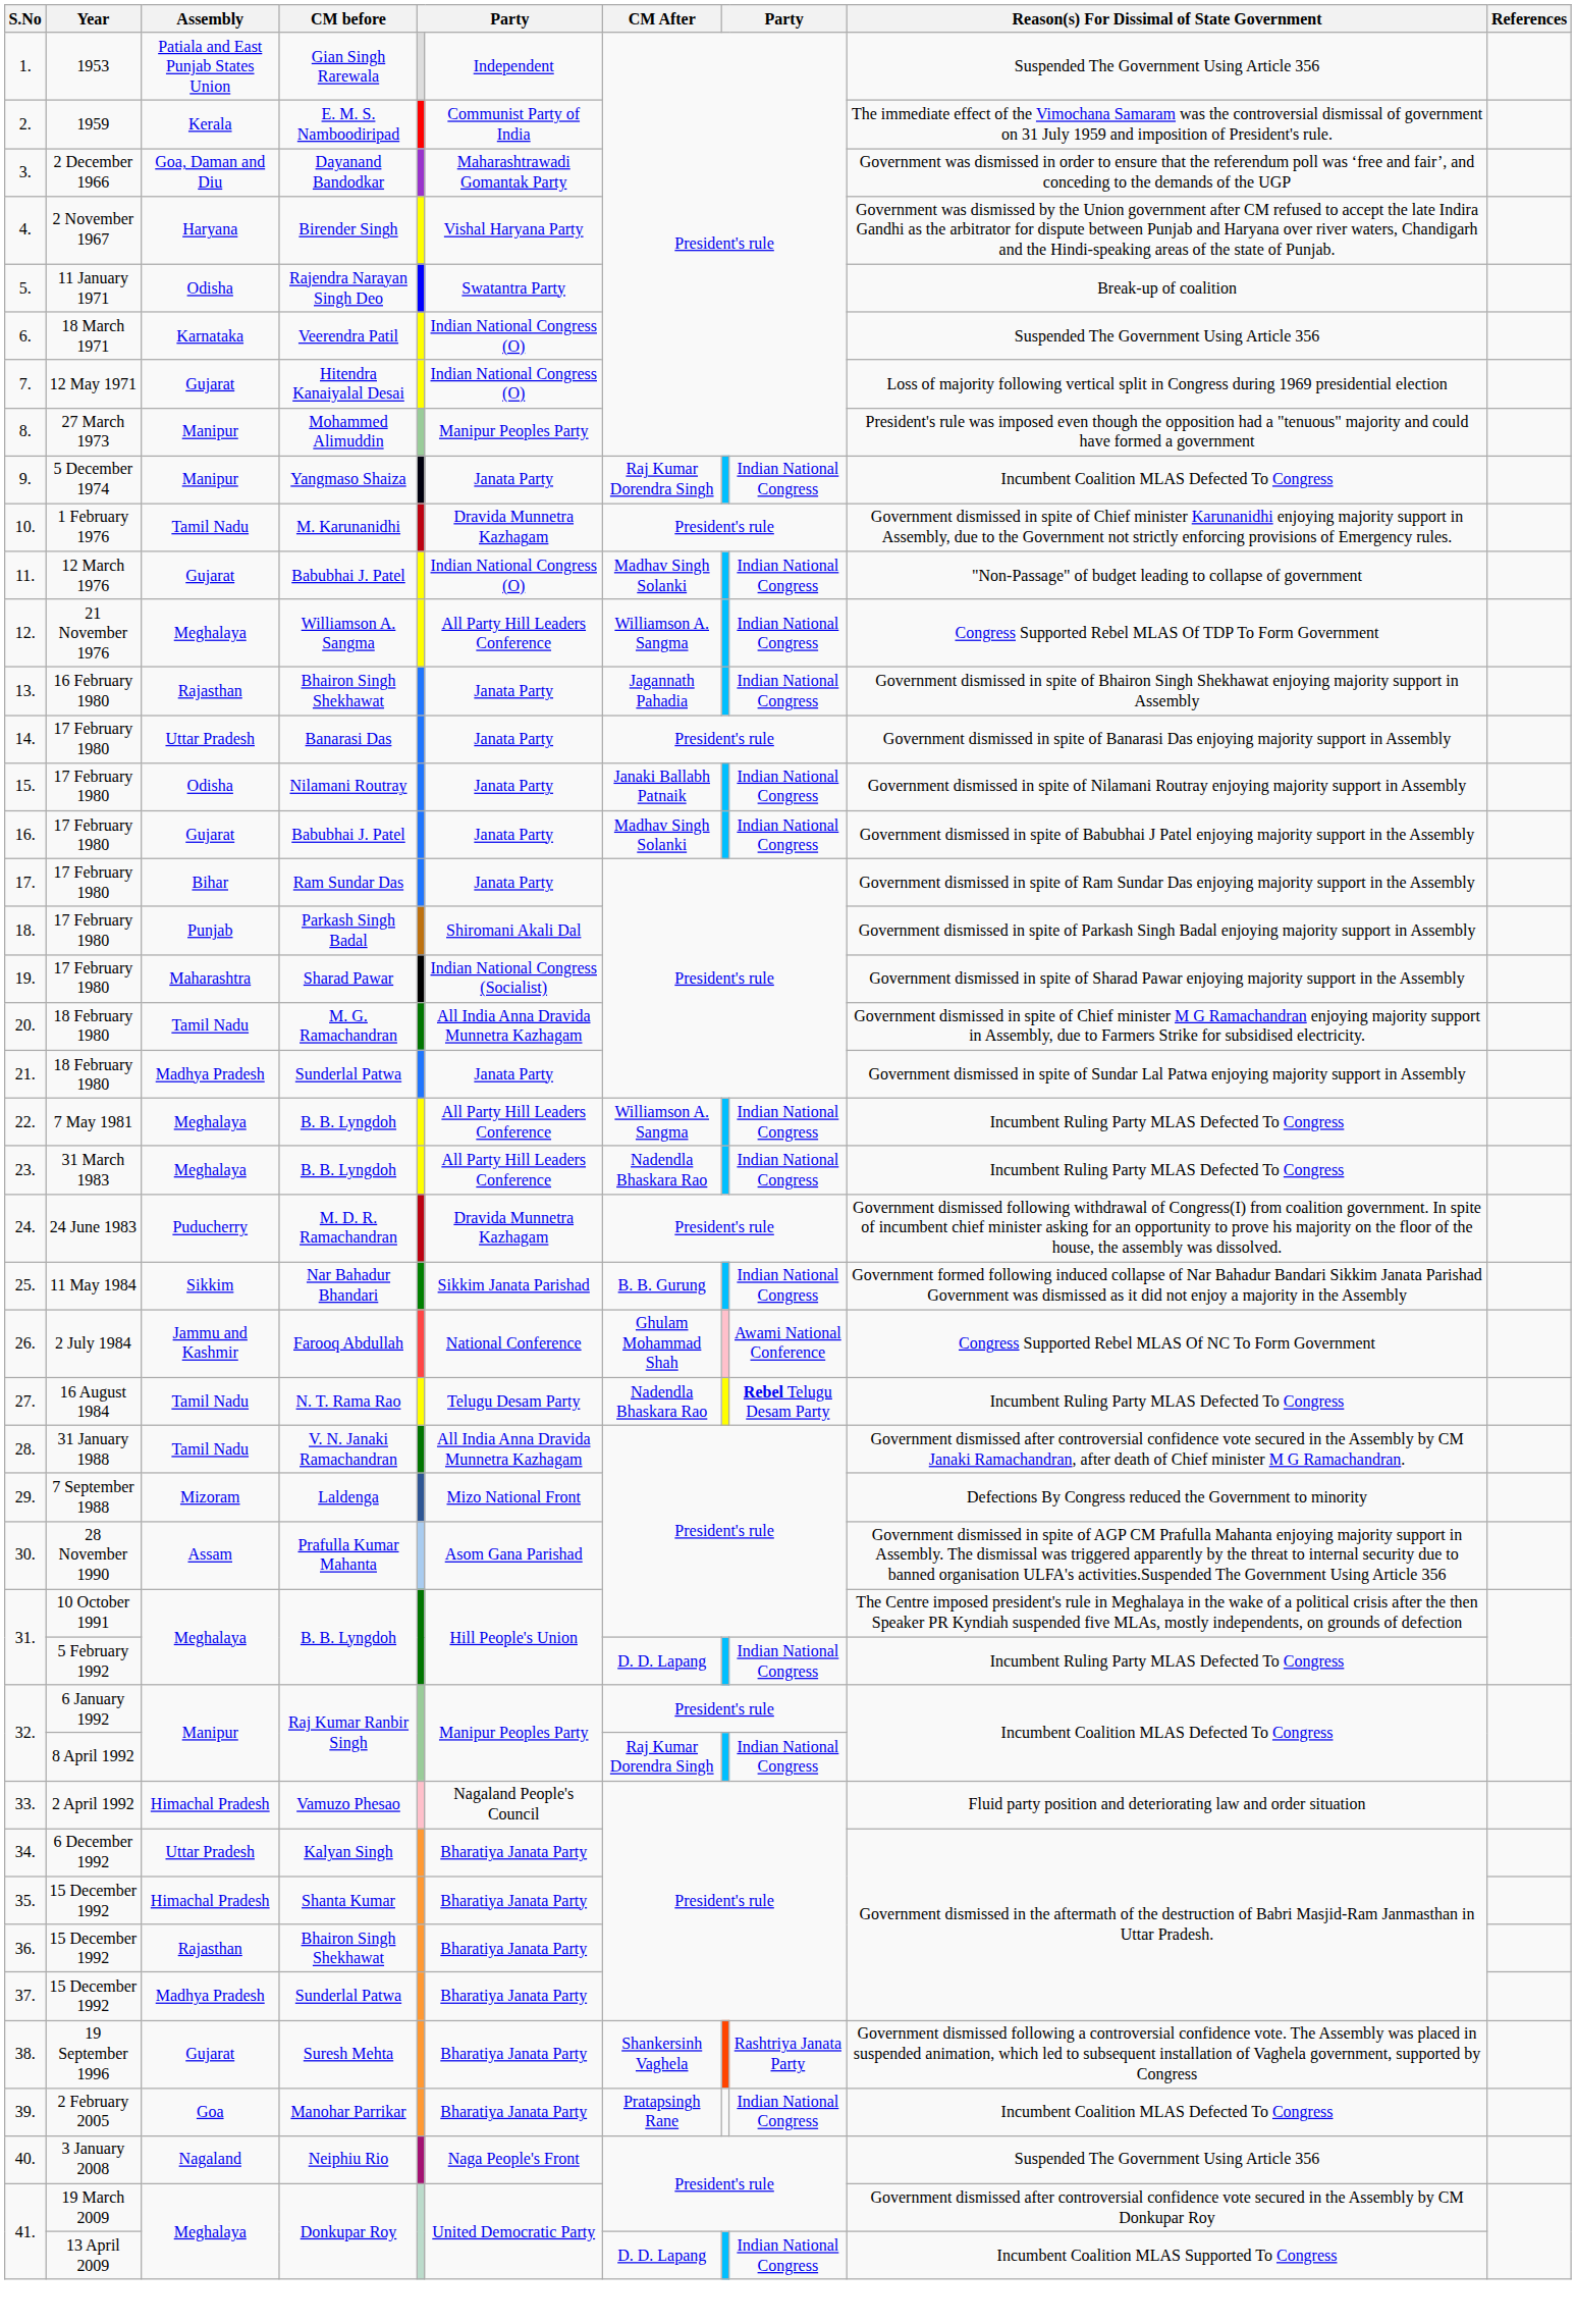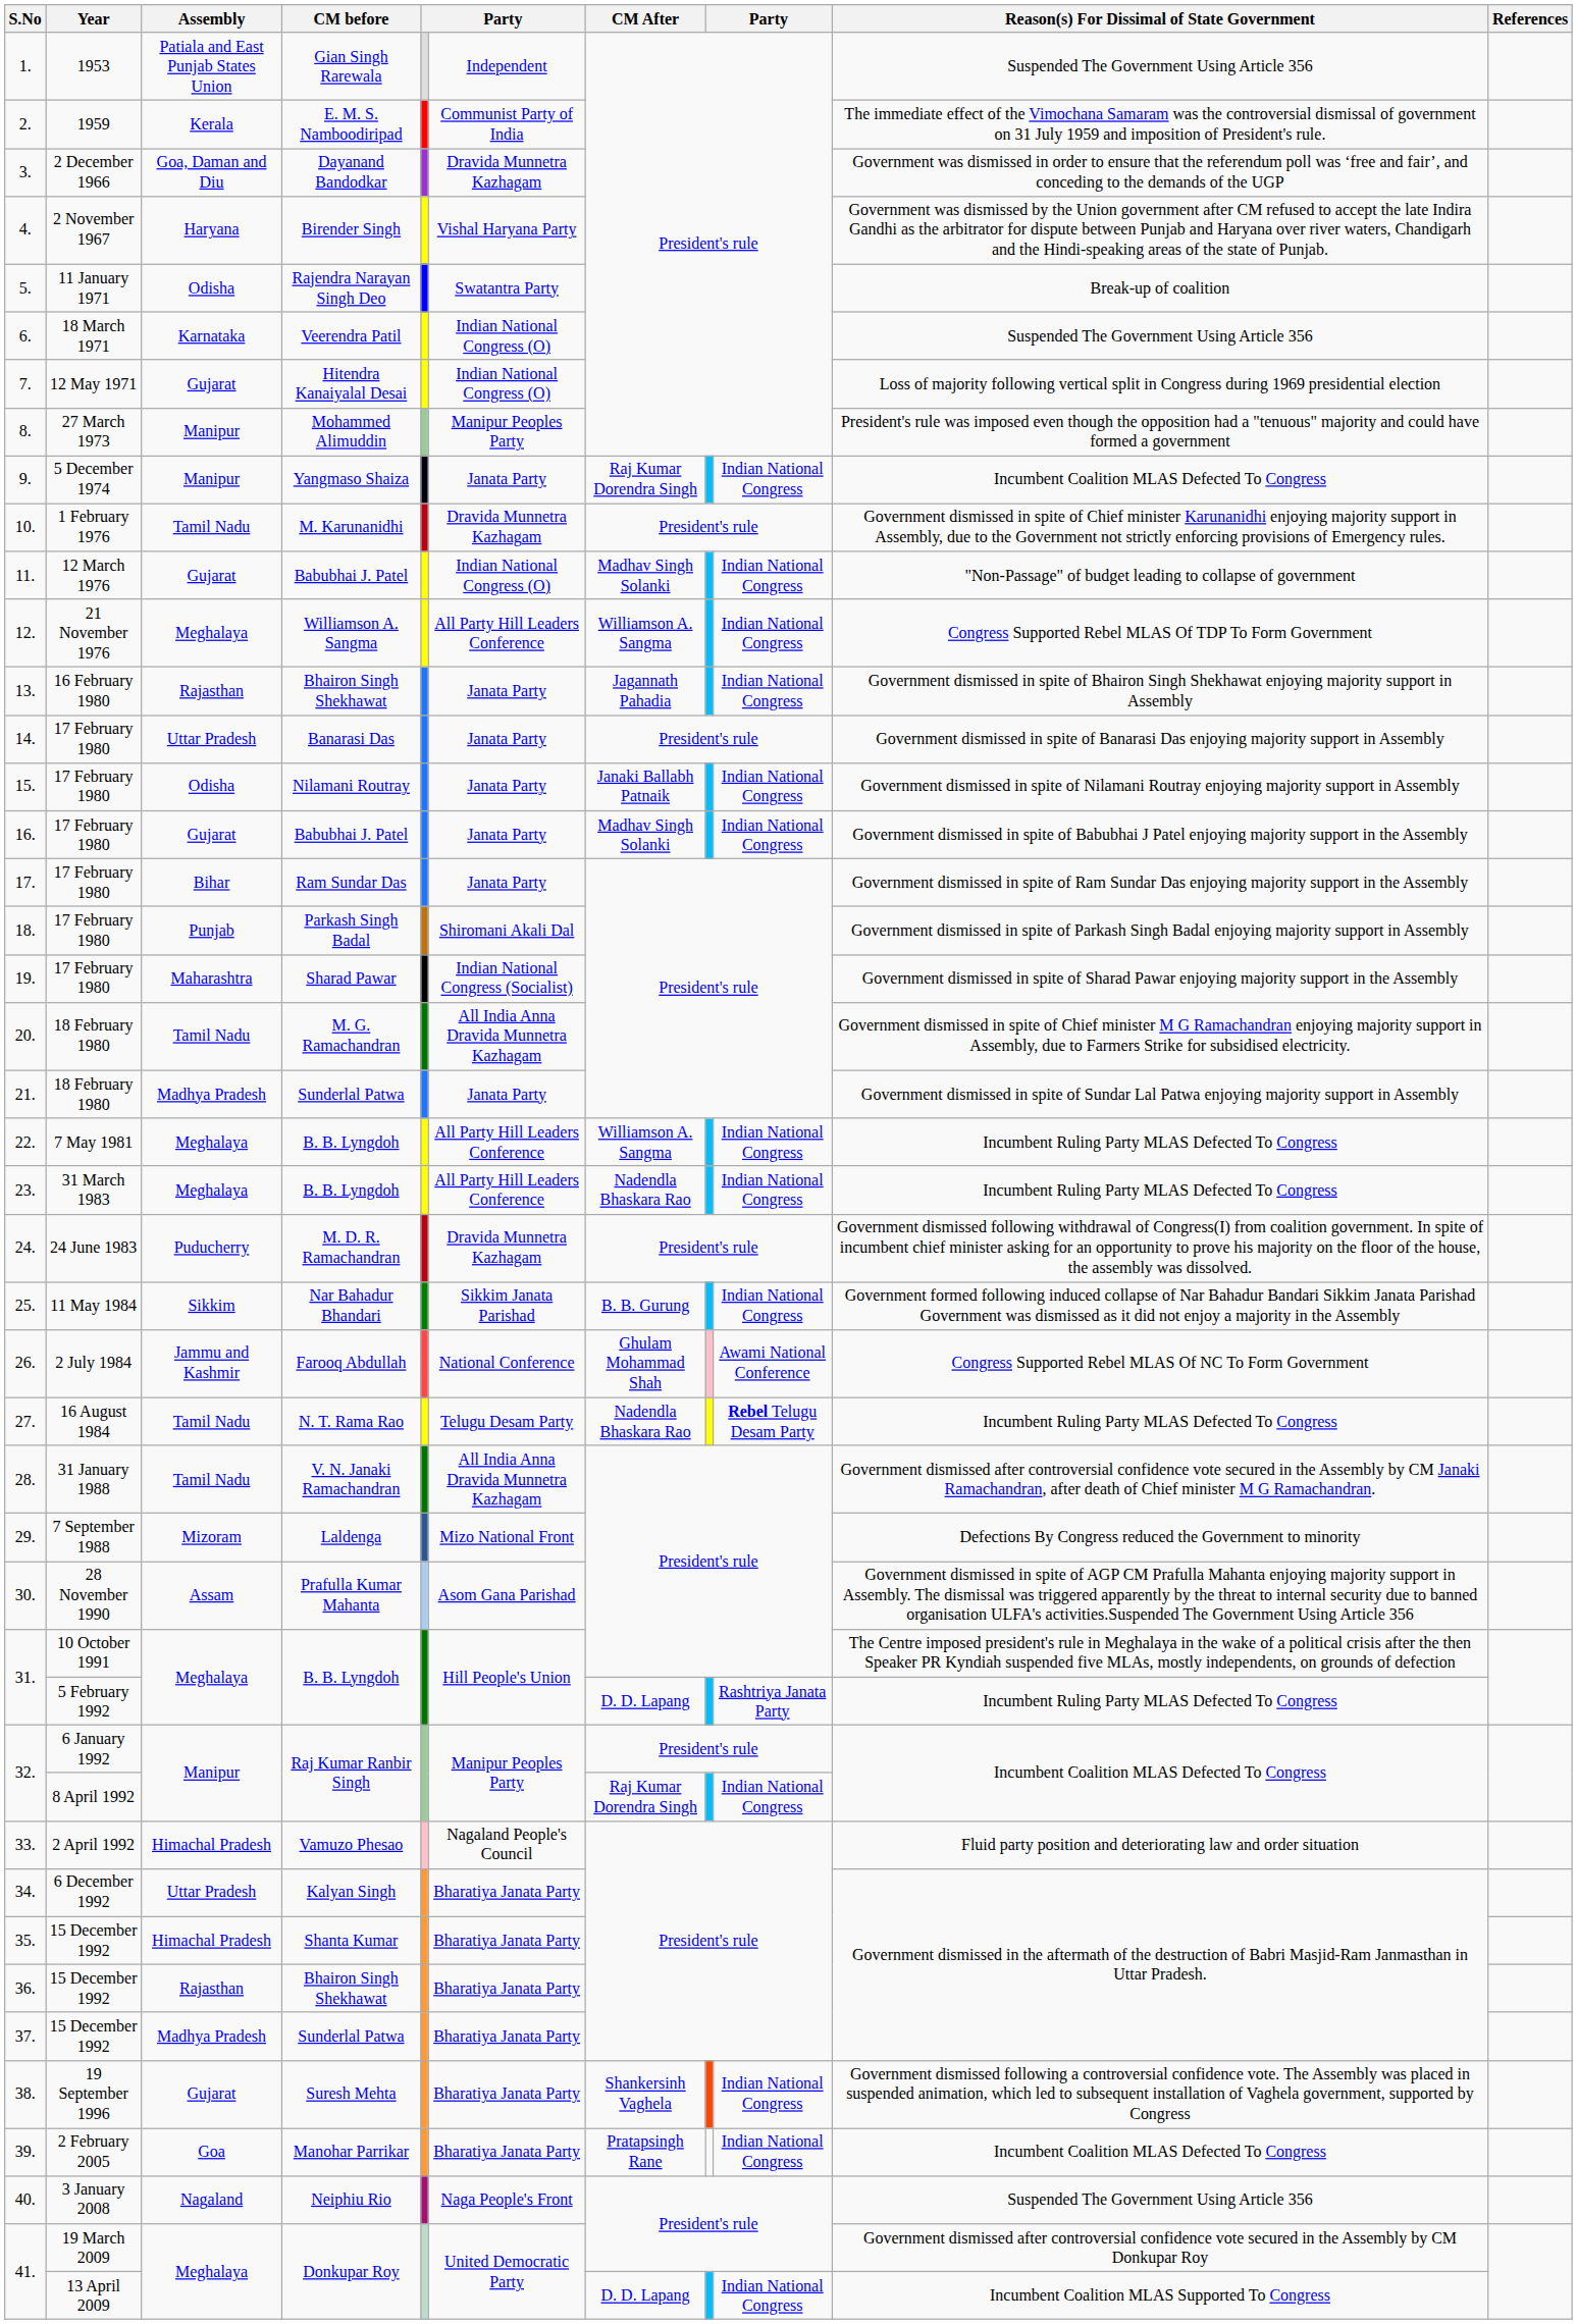3. | column 6: Maharashtrawadi Gomantak Party -> Dravida Munnetra Kazhagam
31. / 5 February 1992 | column 9: Indian National Congress -> Rashtriya Janata Party
38. | column 9: Rashtriya Janata Party -> Indian National Congress
